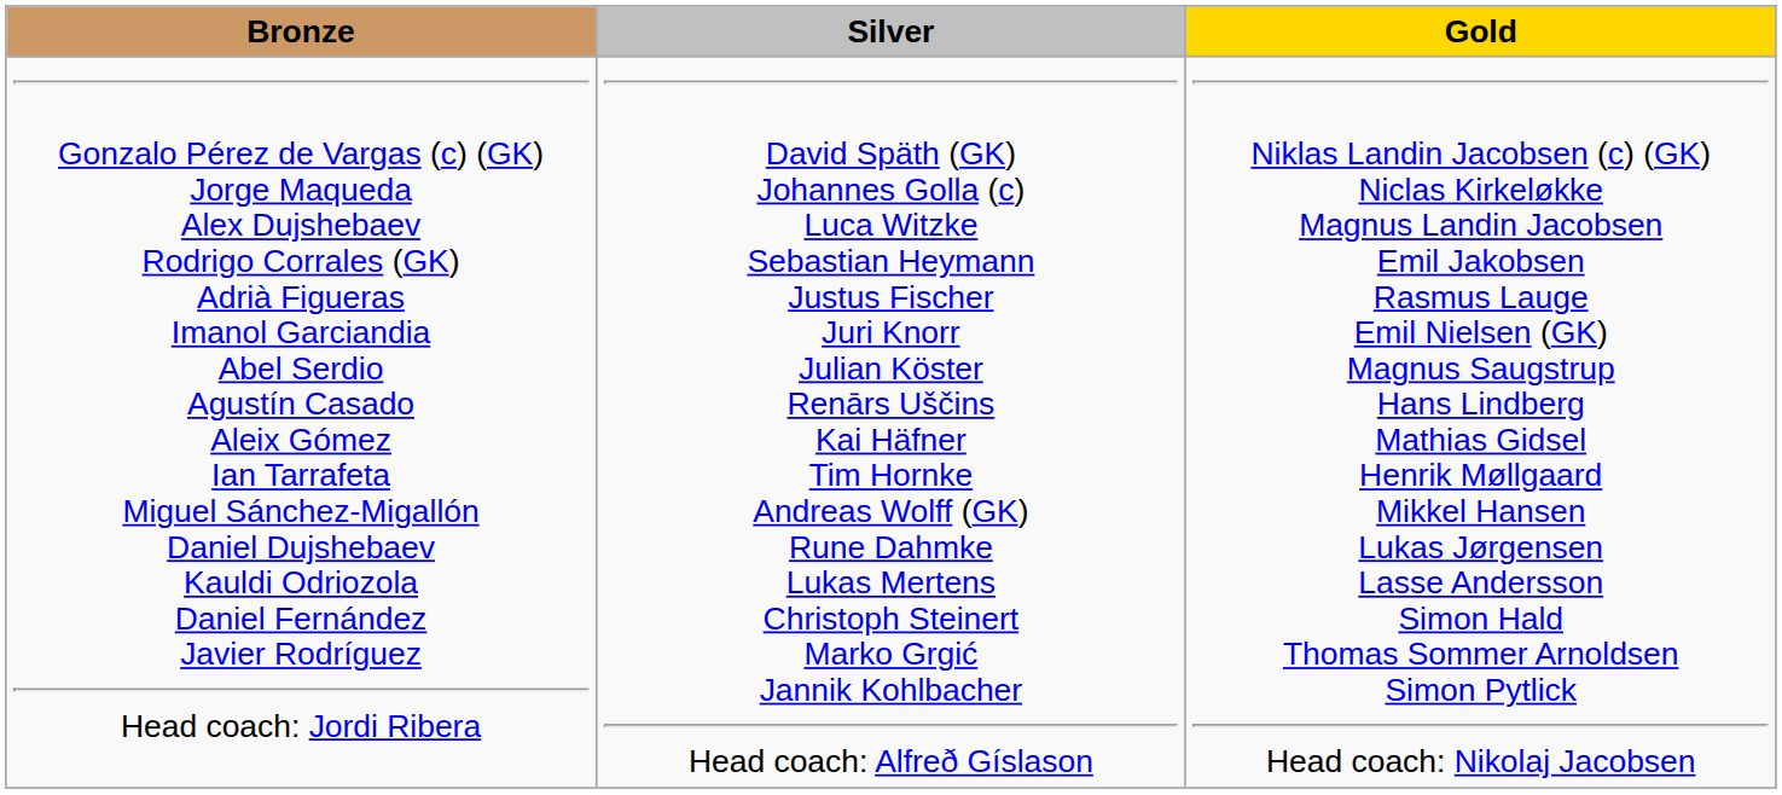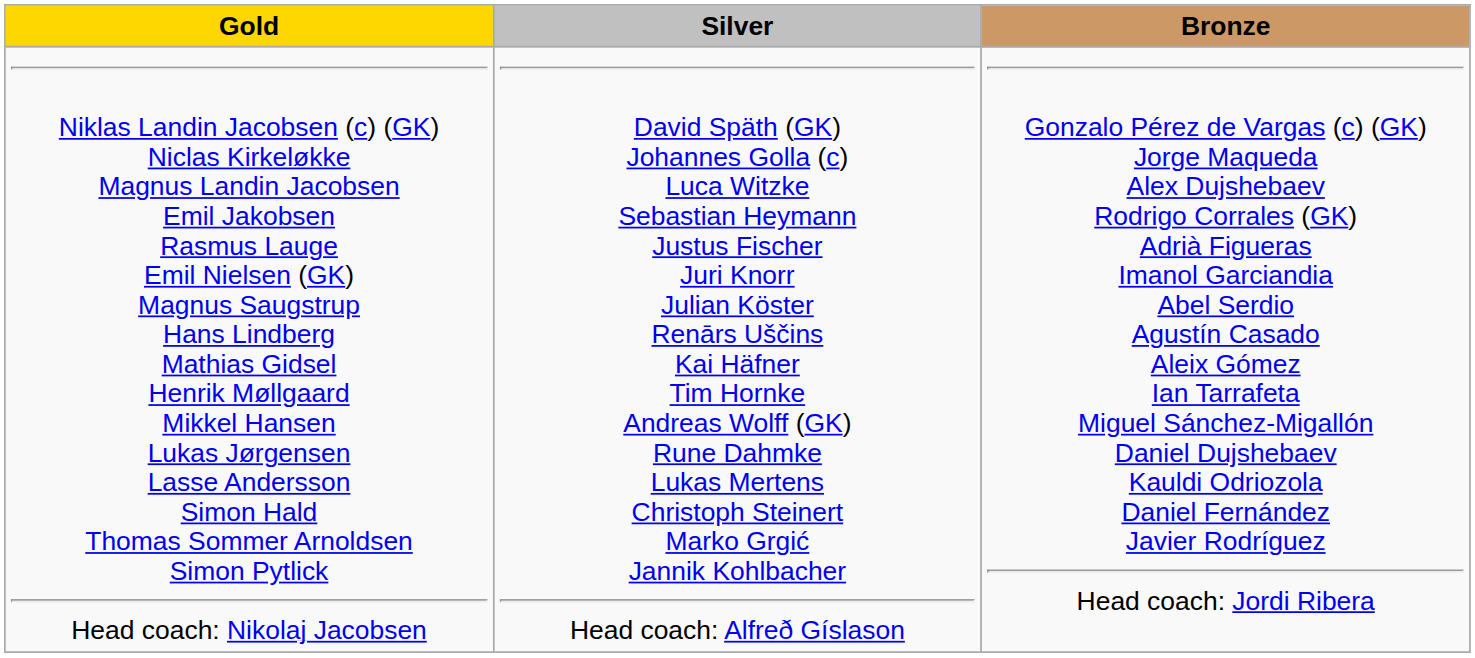columns swapped: Gold <-> Bronze
